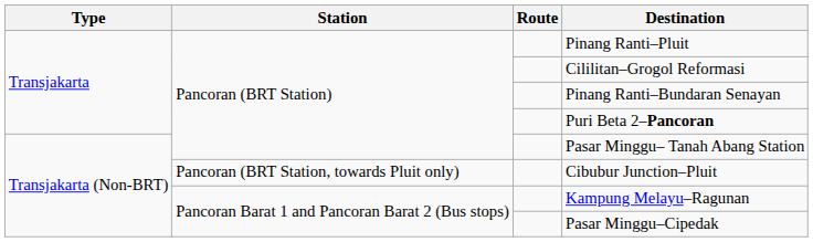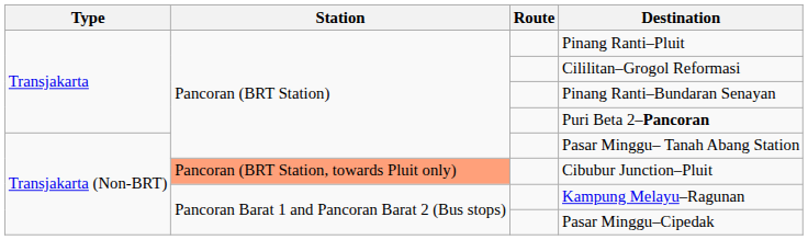Cibubur Junction–Pluit | Station: no background -> lightsalmon background
